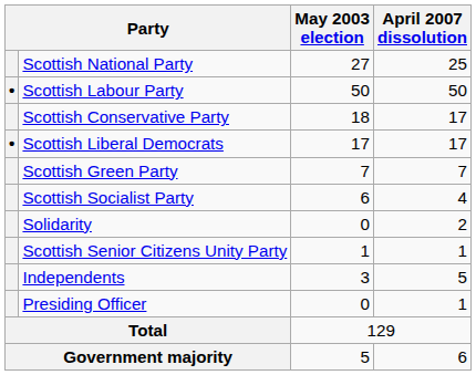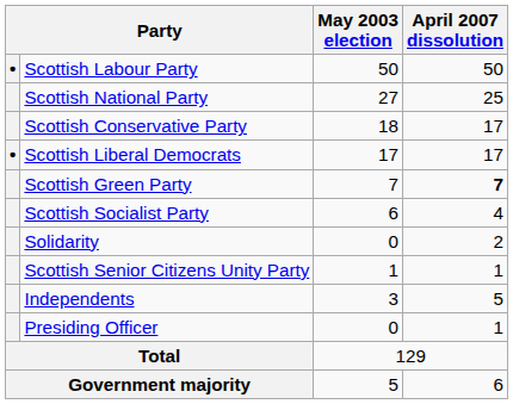rows swapped: Scottish Labour Party <-> Scottish National Party
Scottish Green Party | April 2007 dissolution: normal -> bold
